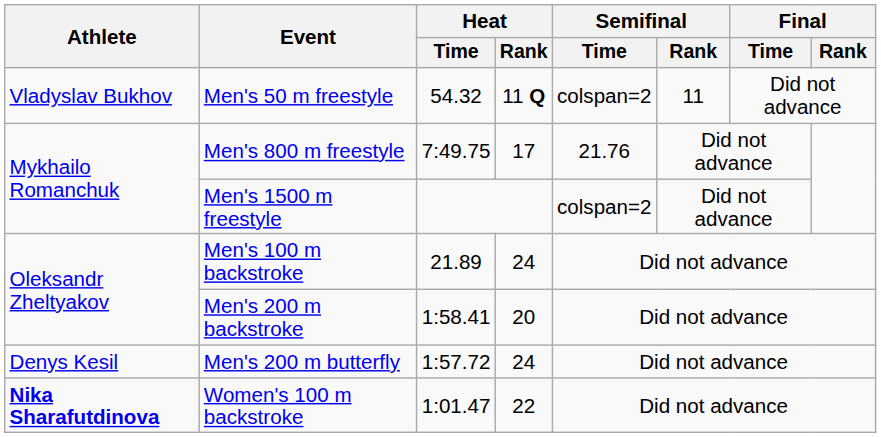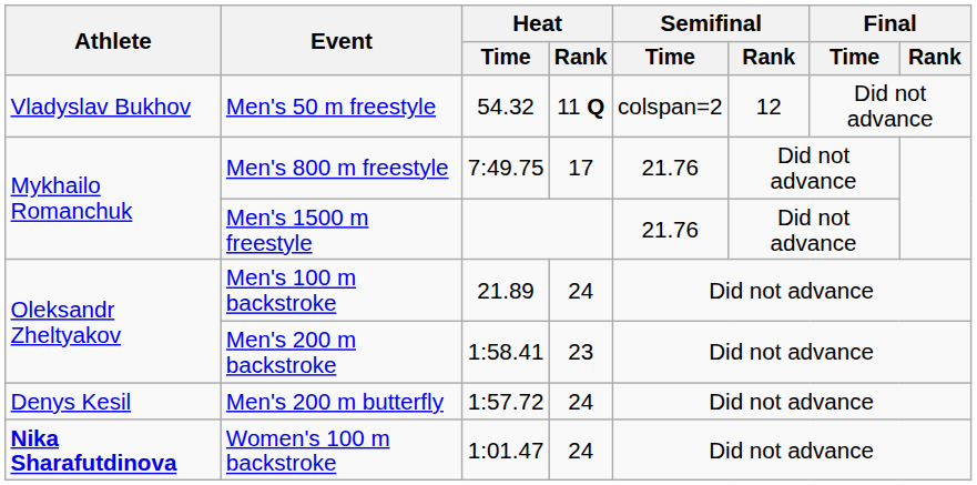Men's 50 m freestyle | Semifinal / Rank: 11 -> 12
Men's 1500 m freestyle | Semifinal / Time: colspan=2 -> 21.76
Men's 200 m backstroke | Heat / Rank: 20 -> 23
Women's 100 m backstroke | Heat / Rank: 22 -> 24
